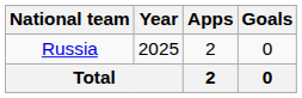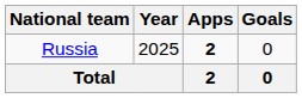Russia | Apps: normal -> bold
